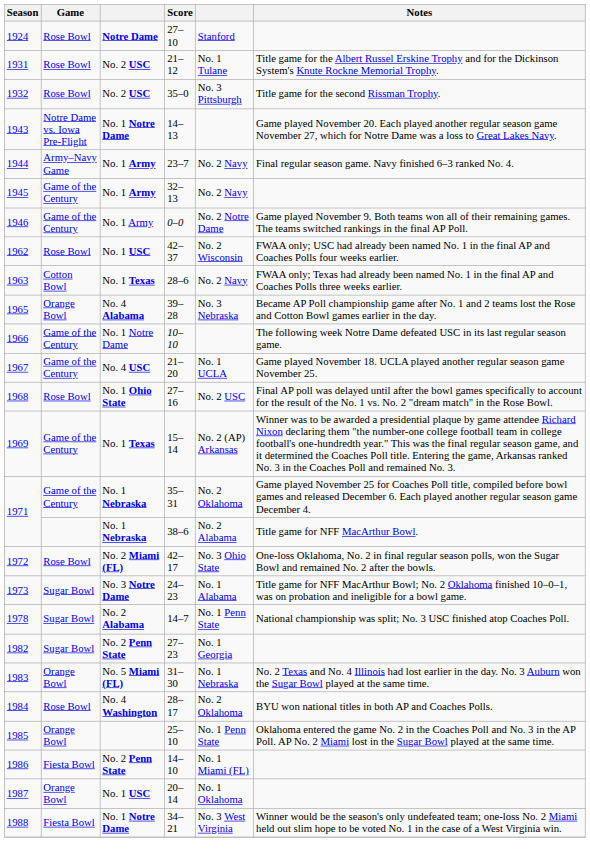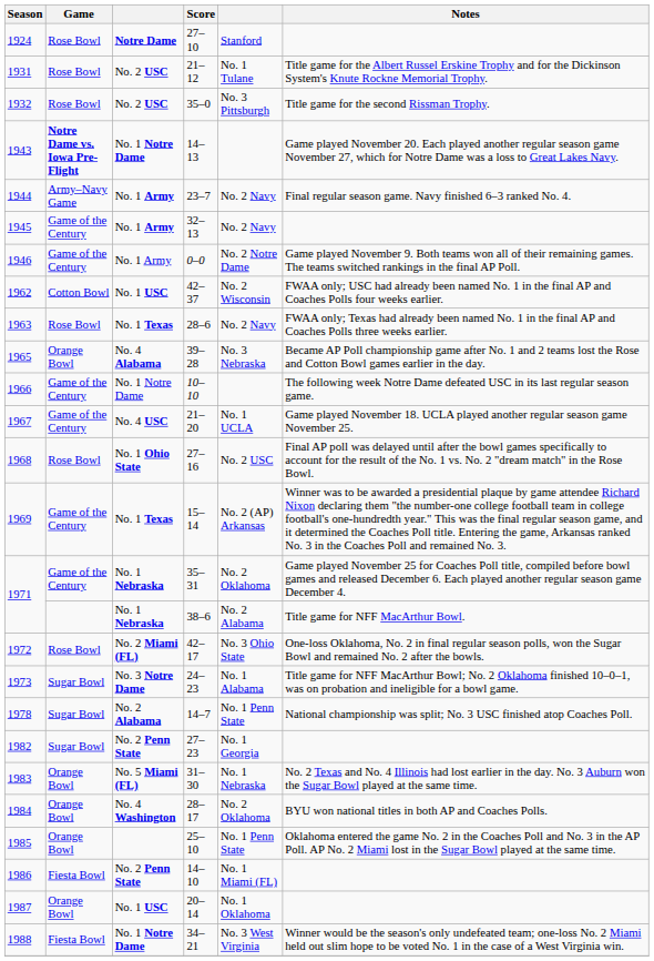14–13 | Game: normal -> bold
42–37 | Game: Rose Bowl -> Cotton Bowl
28–6 | Game: Cotton Bowl -> Rose Bowl
28–17 | Game: Rose Bowl -> Orange Bowl
